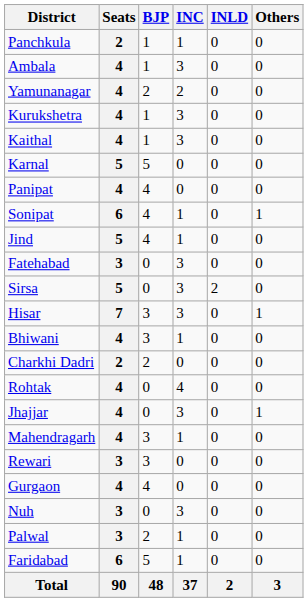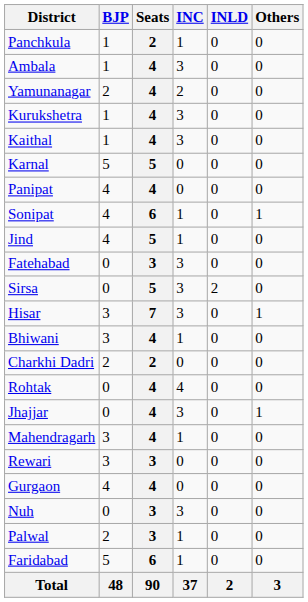columns swapped: Seats <-> BJP
